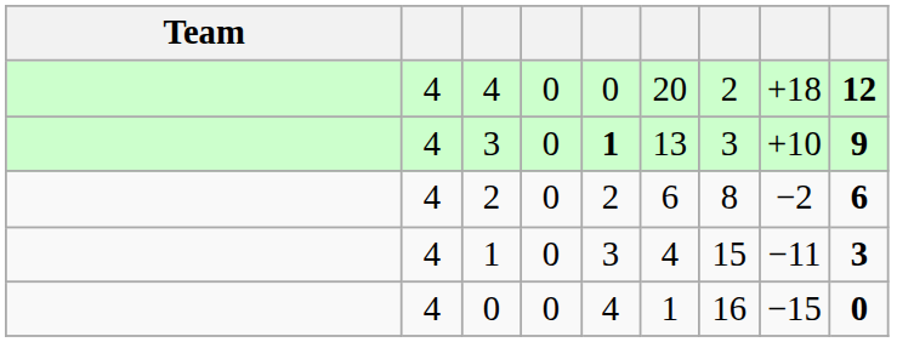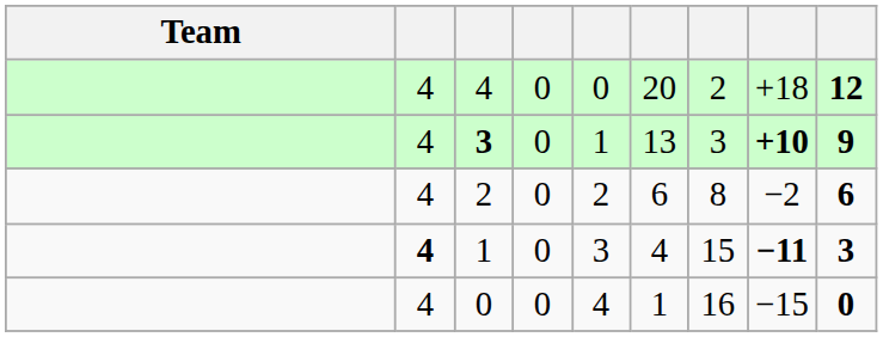row 3 | column 3: normal -> bold
row 3 | column 5: bold -> normal
row 3 | column 8: normal -> bold
row 5 | column 2: normal -> bold
row 5 | column 8: normal -> bold
